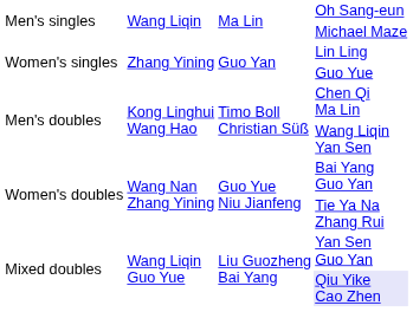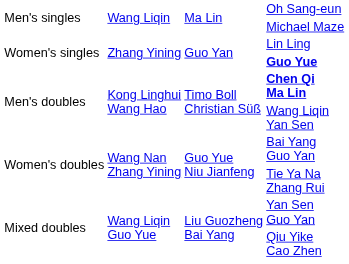Guo Yue | column 4: normal -> bold
Chen Qi Ma Lin | column 4: normal -> bold
Qiu Yike Cao Zhen | column 4: lavender background -> no background
